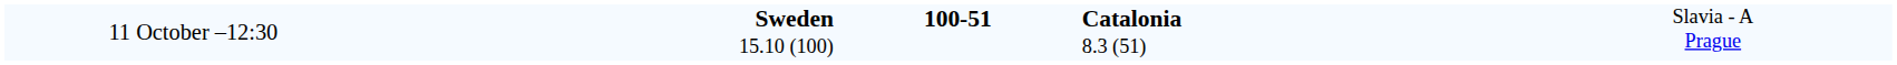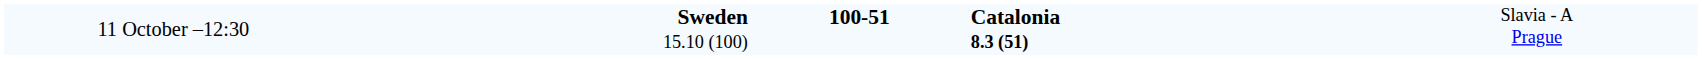15.10 (100) | column 4: normal -> bold
